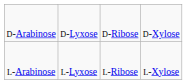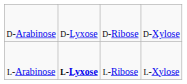L-Arabinose | column 2: normal -> bold
